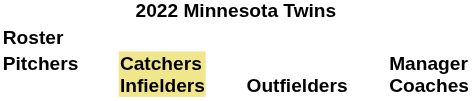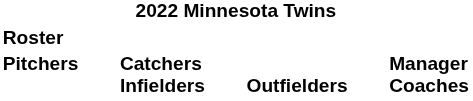Pitchers | column 2: khaki background -> no background
